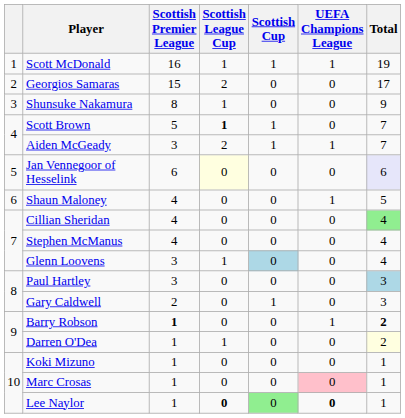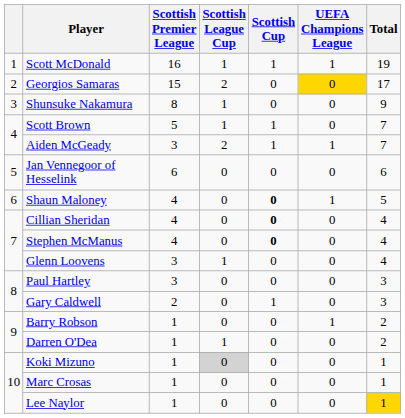Georgios Samaras | UEFA Champions League: no background -> gold background
Scott Brown | Scottish League Cup: bold -> normal
Jan Vennegoor of Hesselink | Scottish League Cup: lightyellow background -> no background
Jan Vennegoor of Hesselink | Total: lavender background -> no background
Shaun Maloney | Scottish Cup: normal -> bold
Cillian Sheridan | Scottish Cup: normal -> bold
Cillian Sheridan | Total: lightgreen background -> no background
Stephen McManus | Scottish Cup: normal -> bold
Glenn Loovens | Scottish Cup: lightblue background -> no background
Paul Hartley | Total: lightblue background -> no background
Barry Robson | Scottish Premier League: bold -> normal
Barry Robson | Total: bold -> normal
Darren O'Dea | Total: lightyellow background -> no background
Koki Mizuno | Scottish League Cup: no background -> lightgrey background
Marc Crosas | UEFA Champions League: pink background -> no background
Lee Naylor | Scottish League Cup: bold -> normal
Lee Naylor | Scottish Cup: lightgreen background -> no background
Lee Naylor | UEFA Champions League: bold -> normal
Lee Naylor | Total: no background -> gold background
